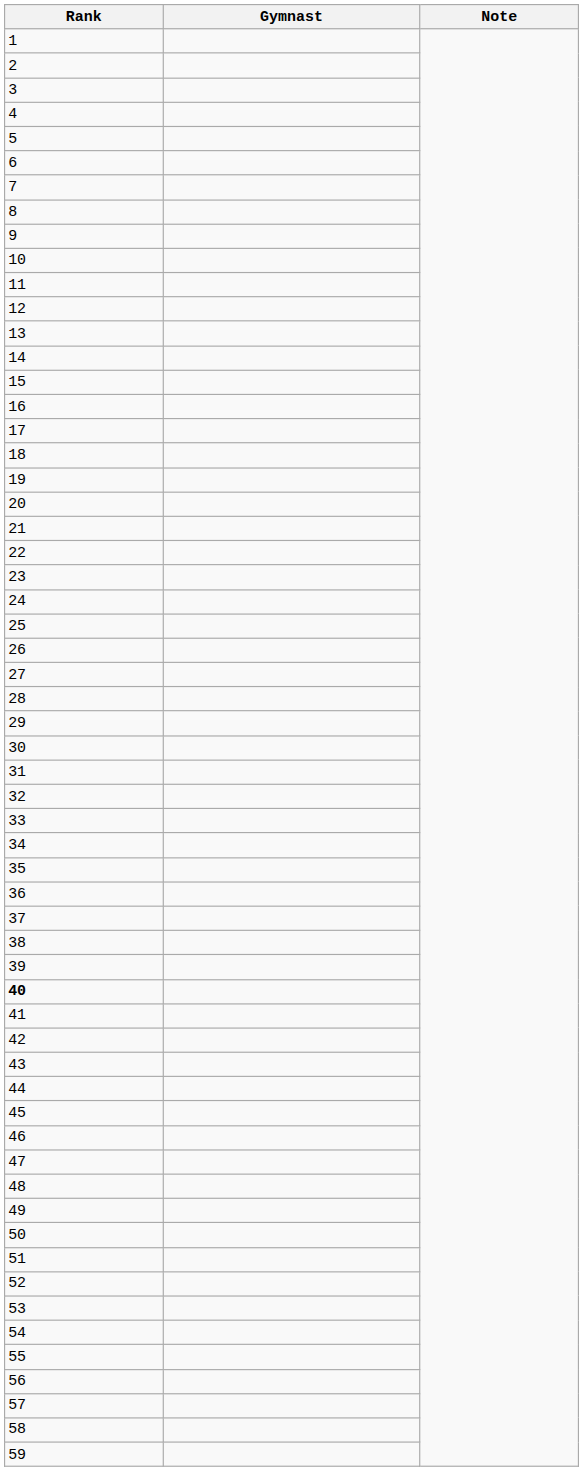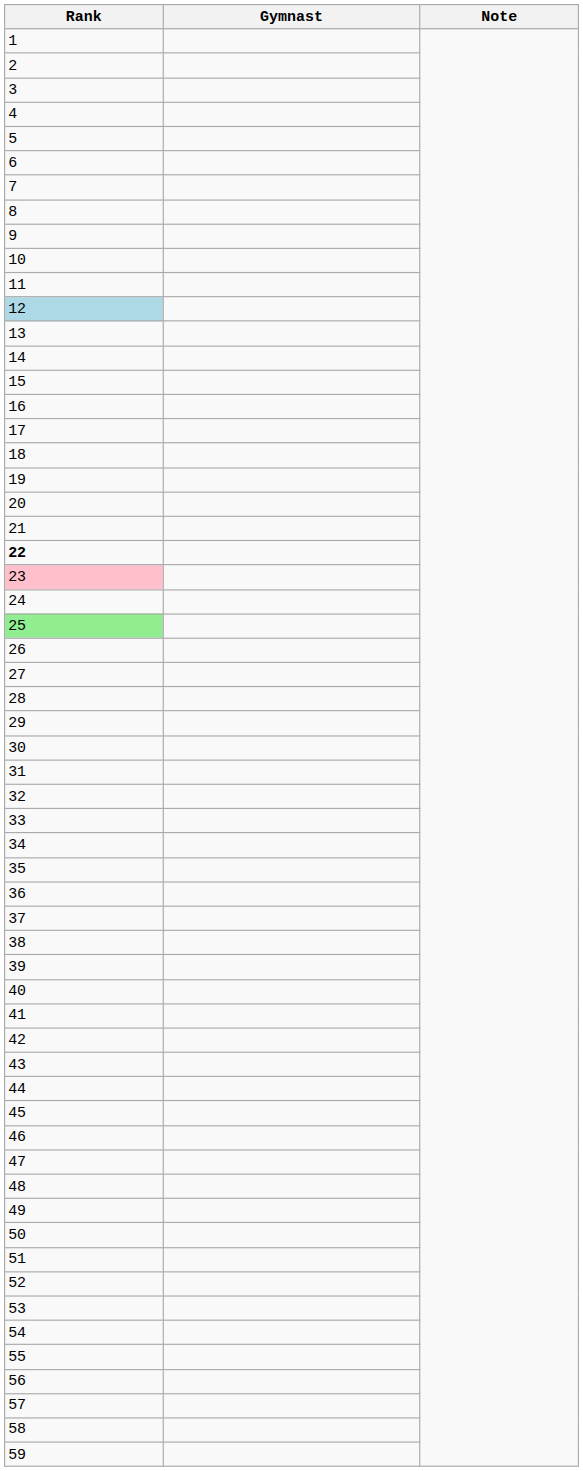12 | Rank: no background -> lightblue background
22 | Rank: normal -> bold
23 | Rank: no background -> pink background
25 | Rank: no background -> lightgreen background
40 | Rank: bold -> normal
